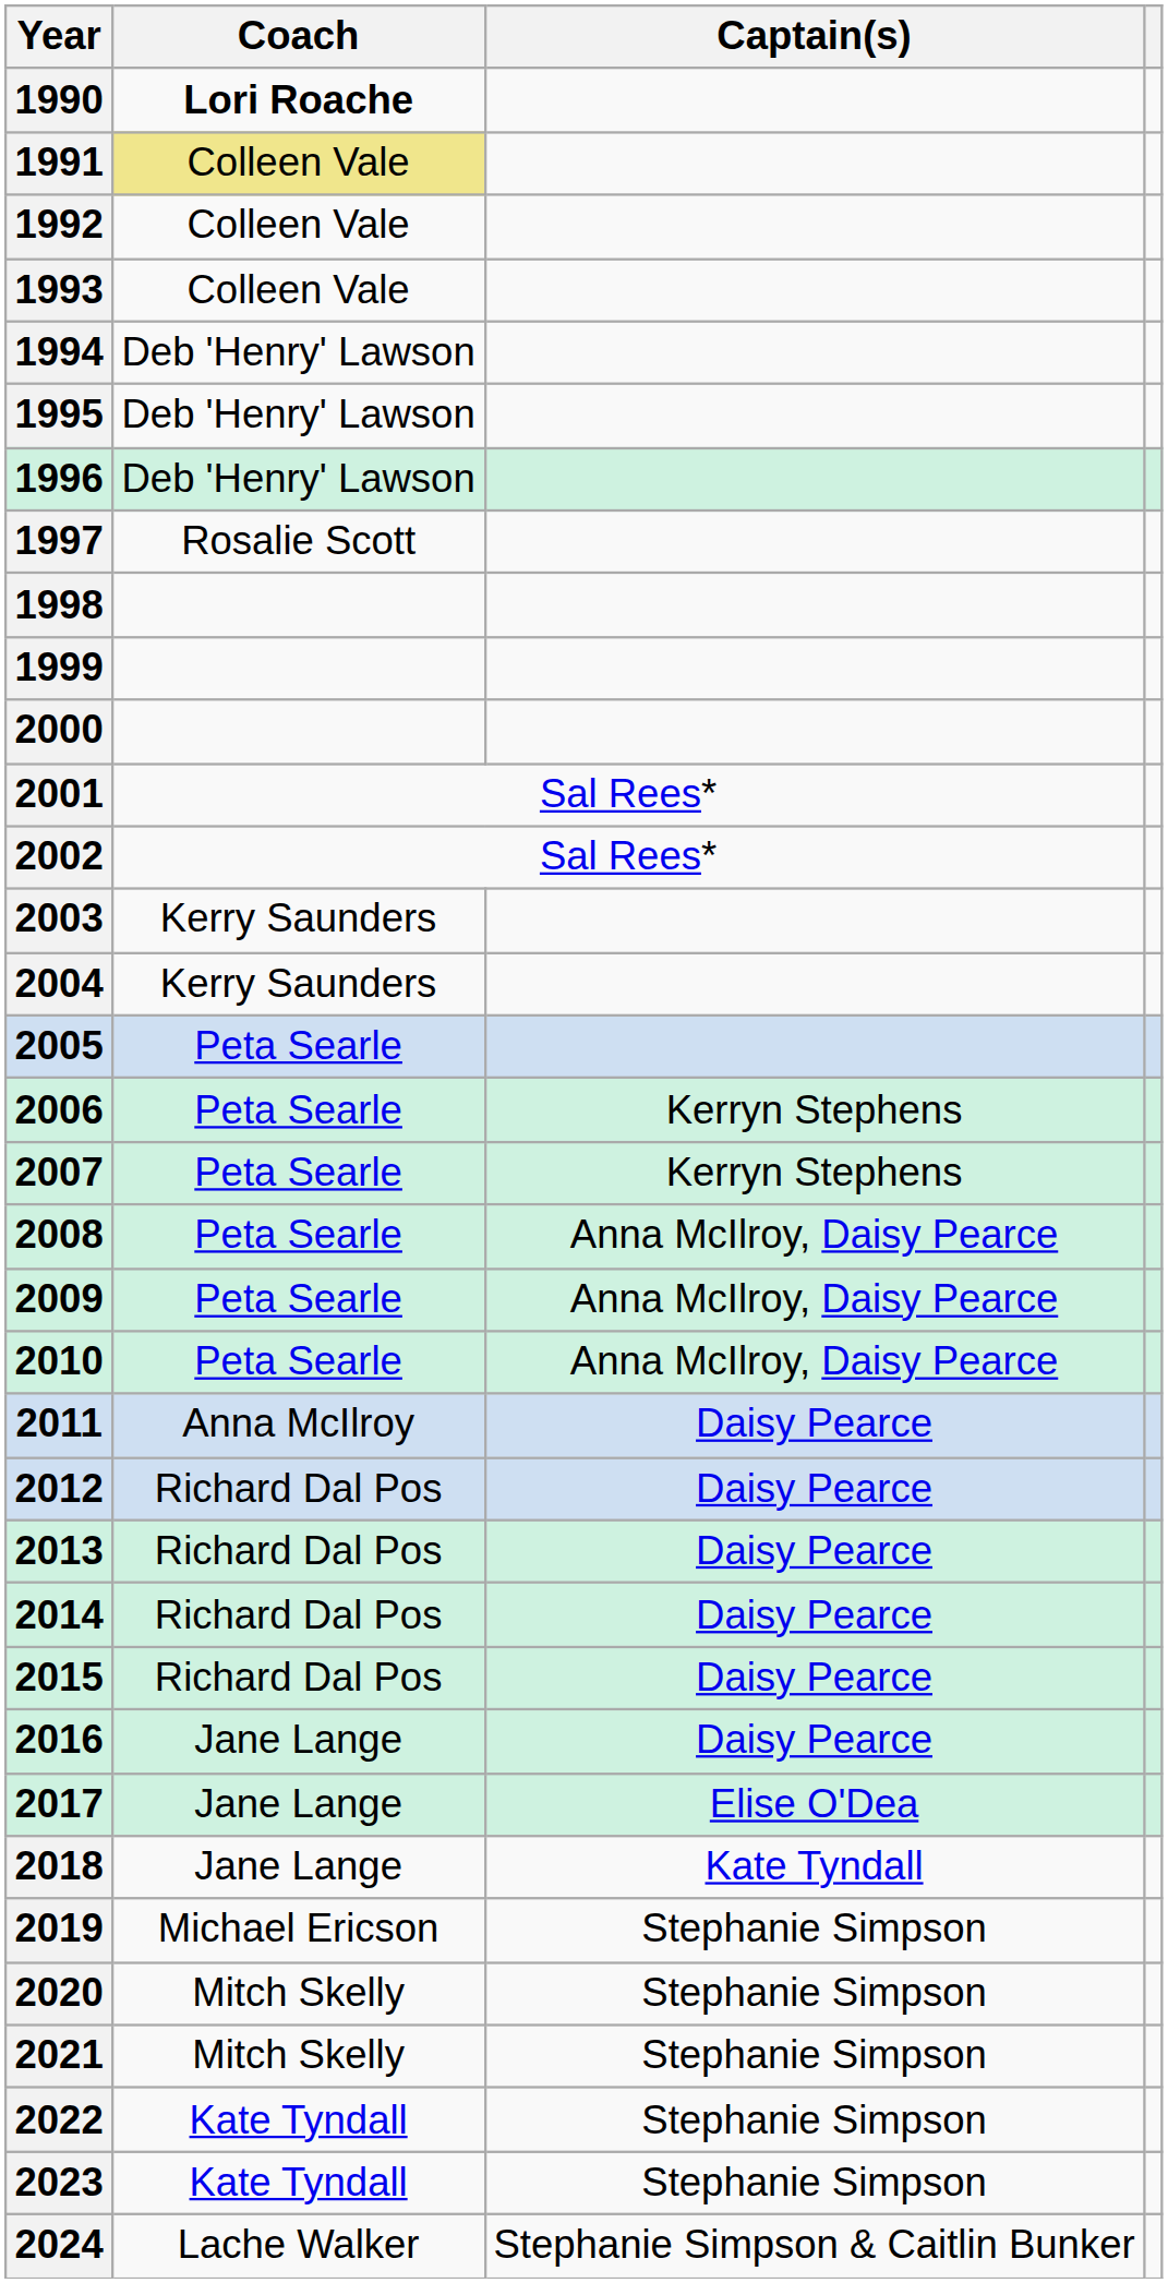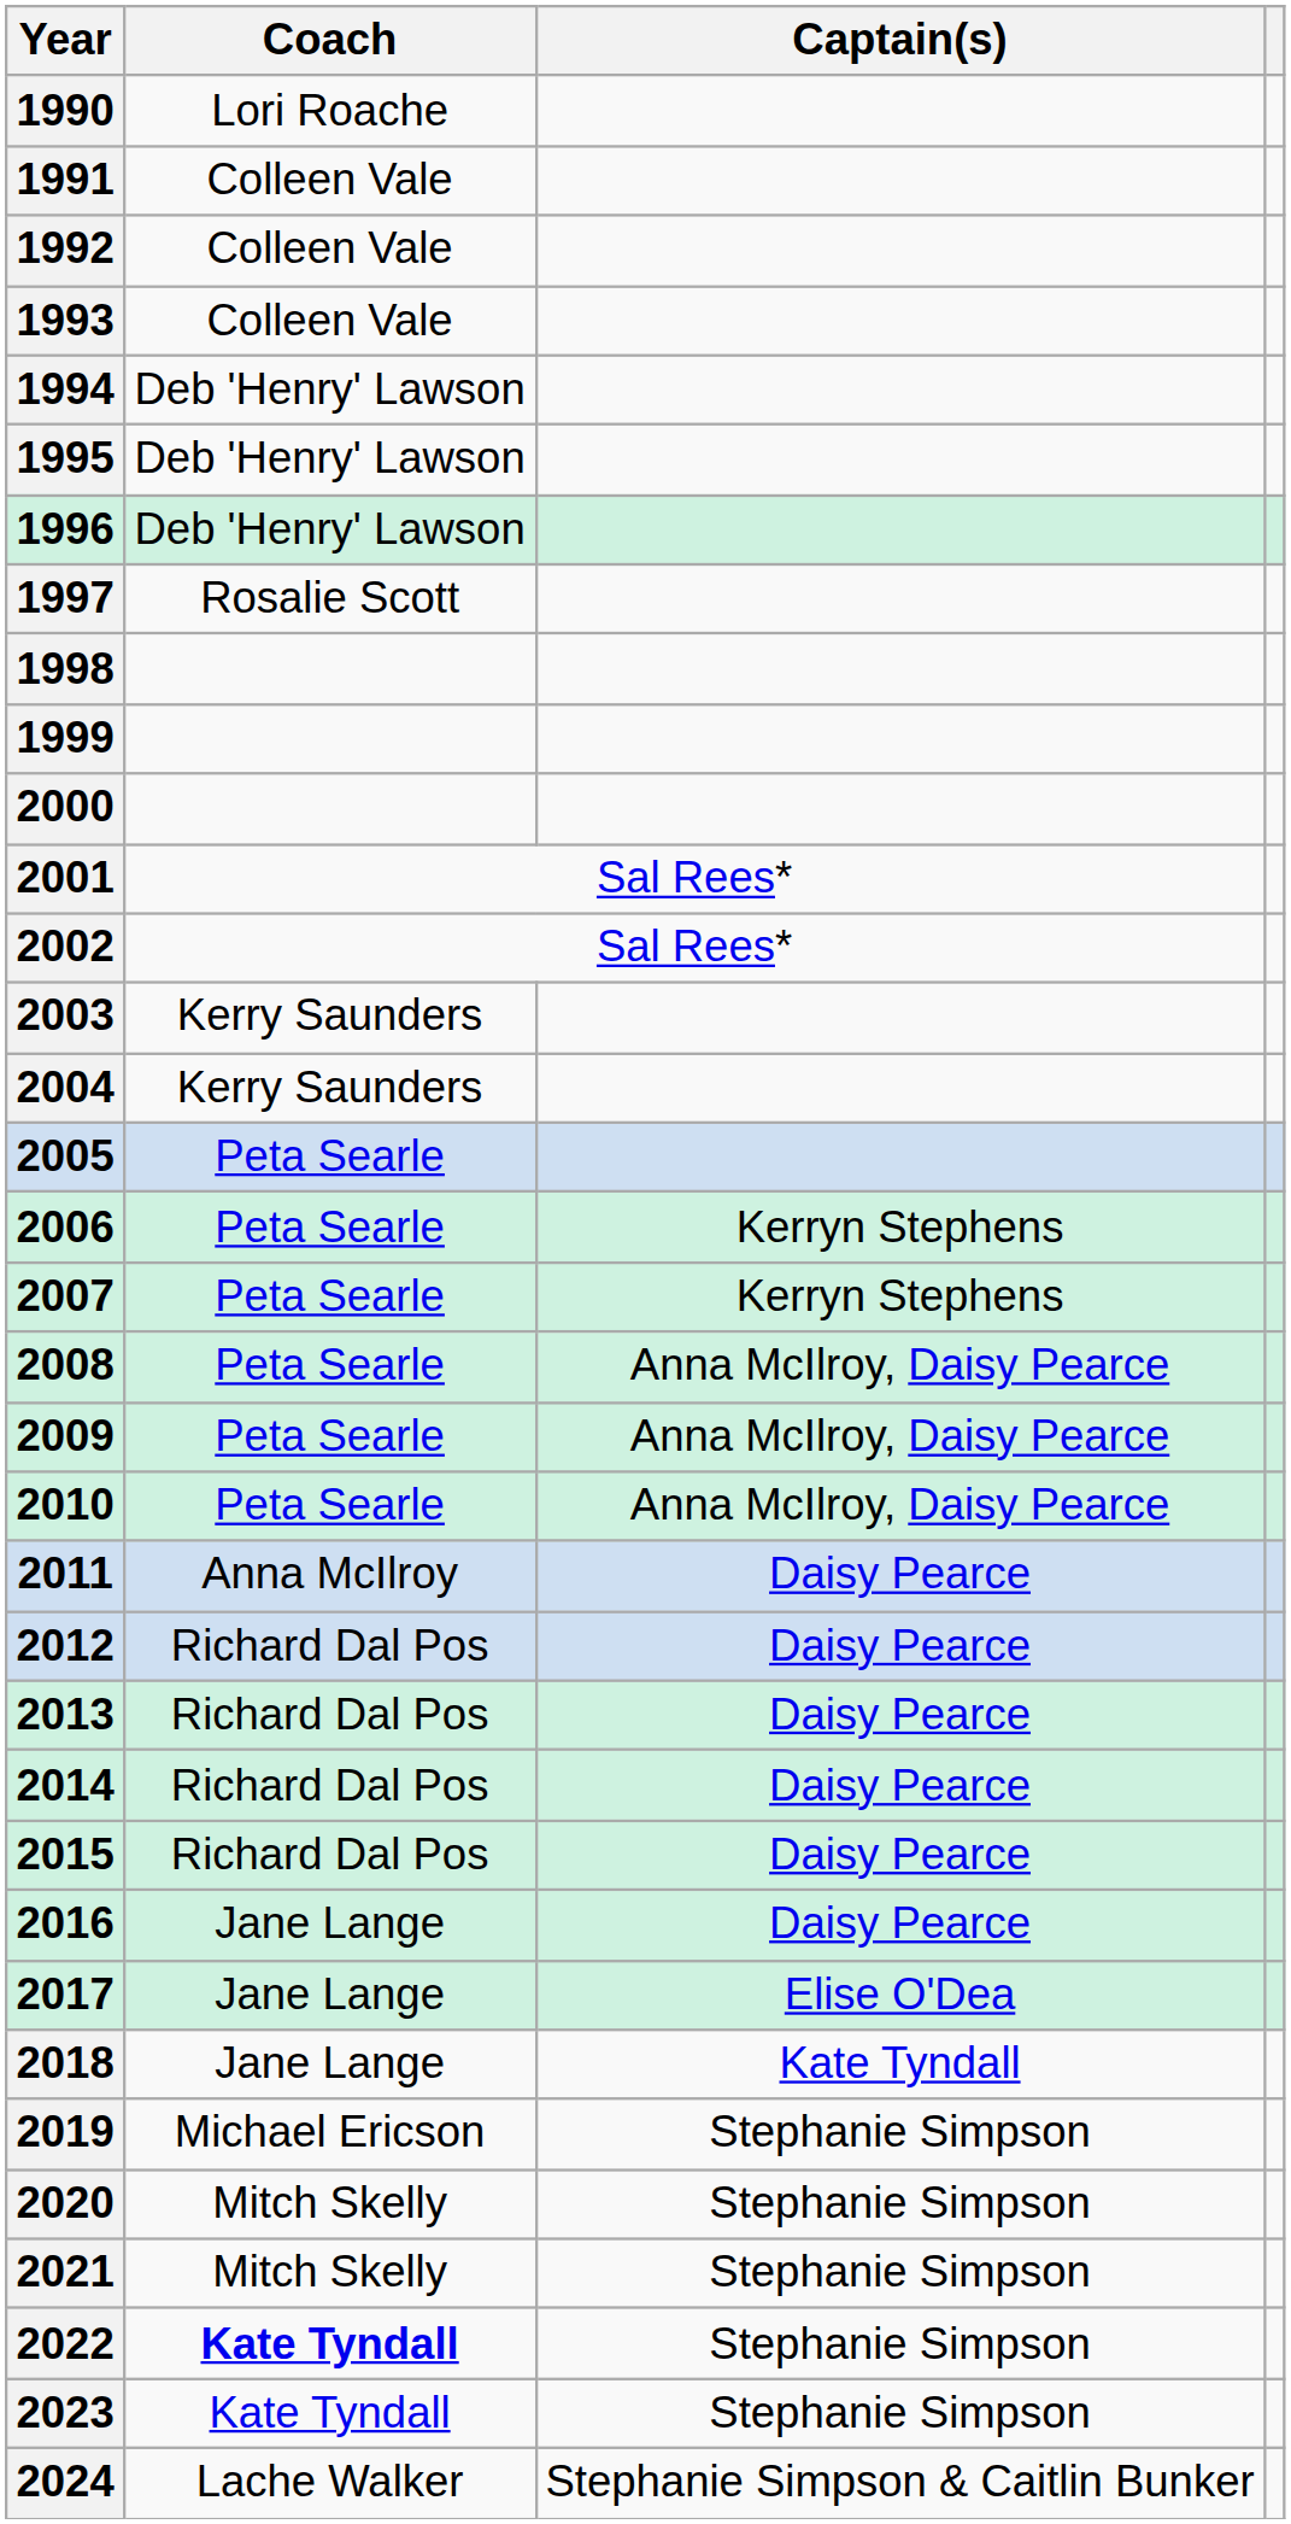1990 | Coach: bold -> normal
1991 | Coach: khaki background -> no background
2022 | Coach: normal -> bold
